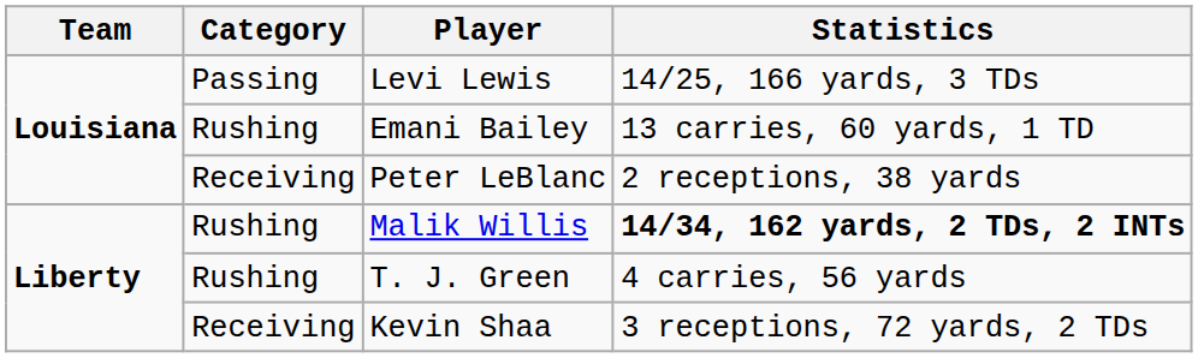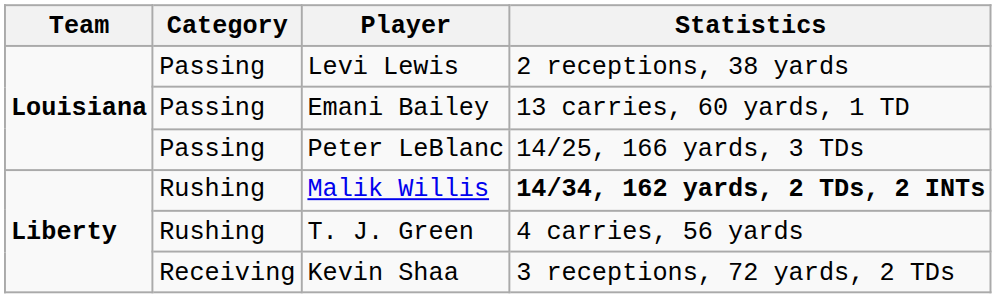Levi Lewis | Statistics: 14/25, 166 yards, 3 TDs -> 2 receptions, 38 yards
Emani Bailey | Category: Rushing -> Passing
Peter LeBlanc | Category: Receiving -> Passing
Peter LeBlanc | Statistics: 2 receptions, 38 yards -> 14/25, 166 yards, 3 TDs
